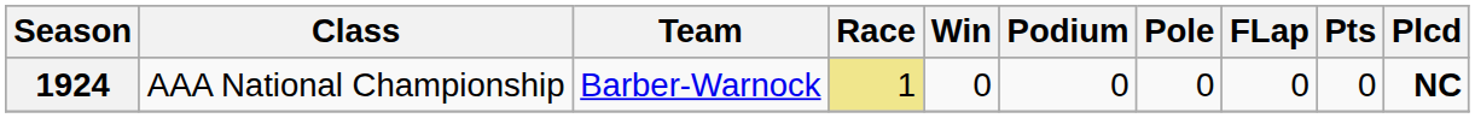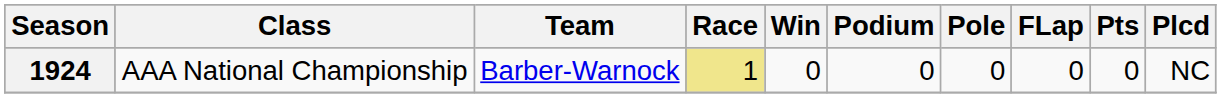1924 | Plcd: bold -> normal
